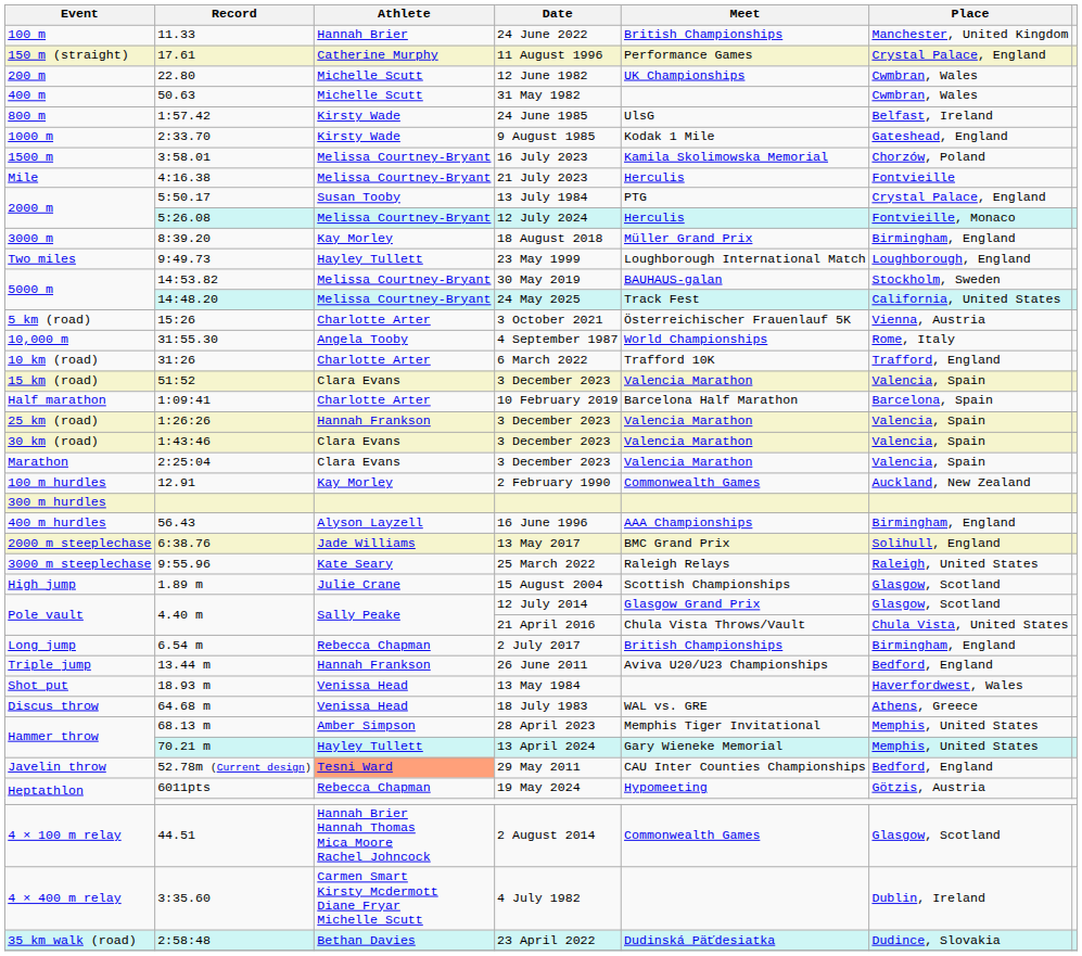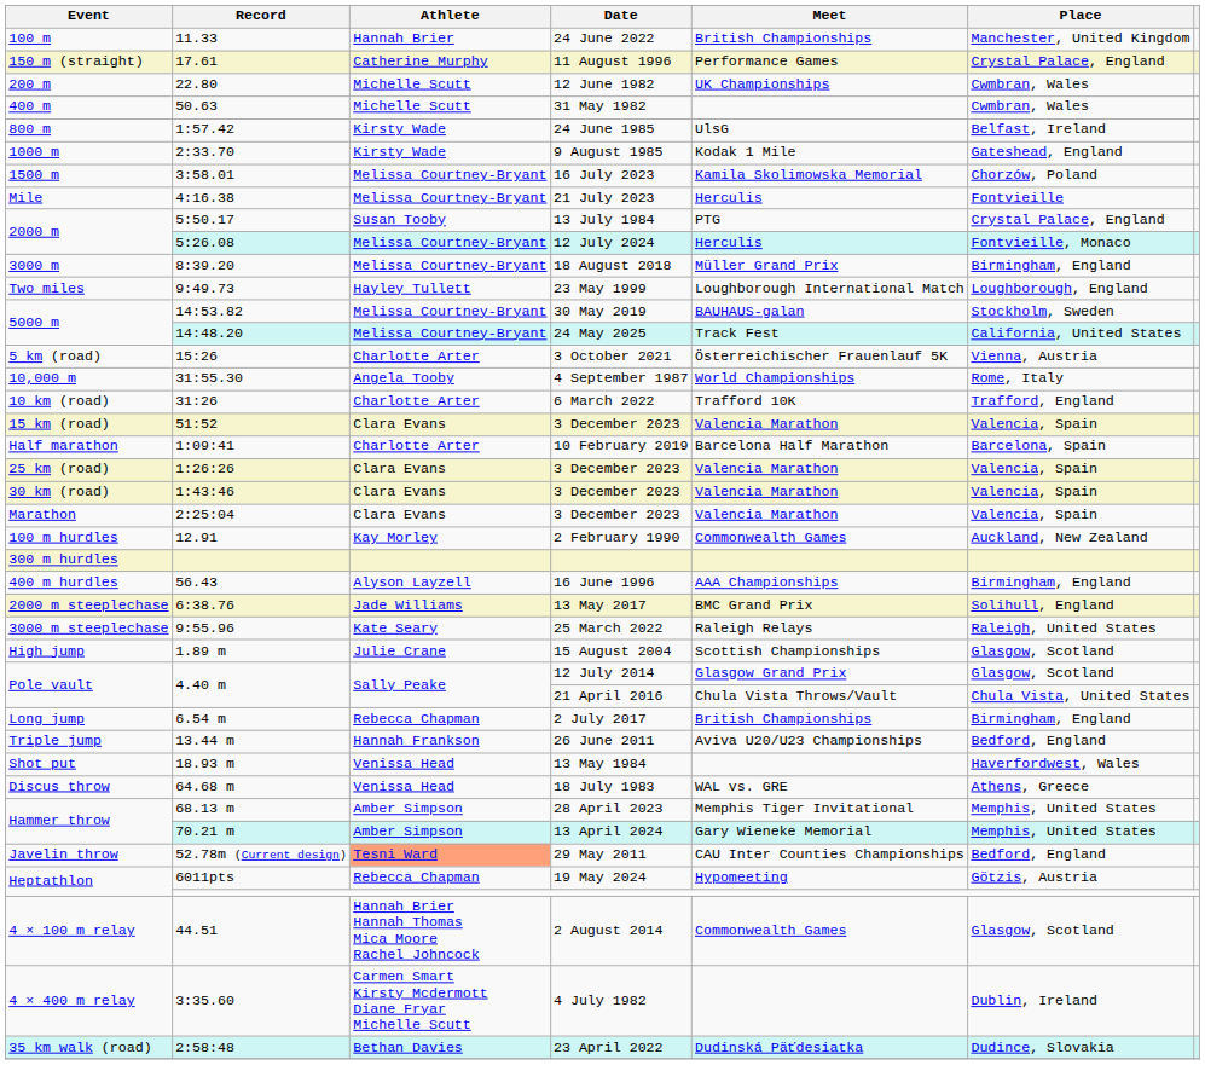18 August 2018 | Athlete: Kay Morley -> Melissa Courtney-Bryant
25 km (road) / 3 December 2023 | Athlete: Hannah Frankson -> Clara Evans
13 April 2024 | Athlete: Hayley Tullett -> Amber Simpson
